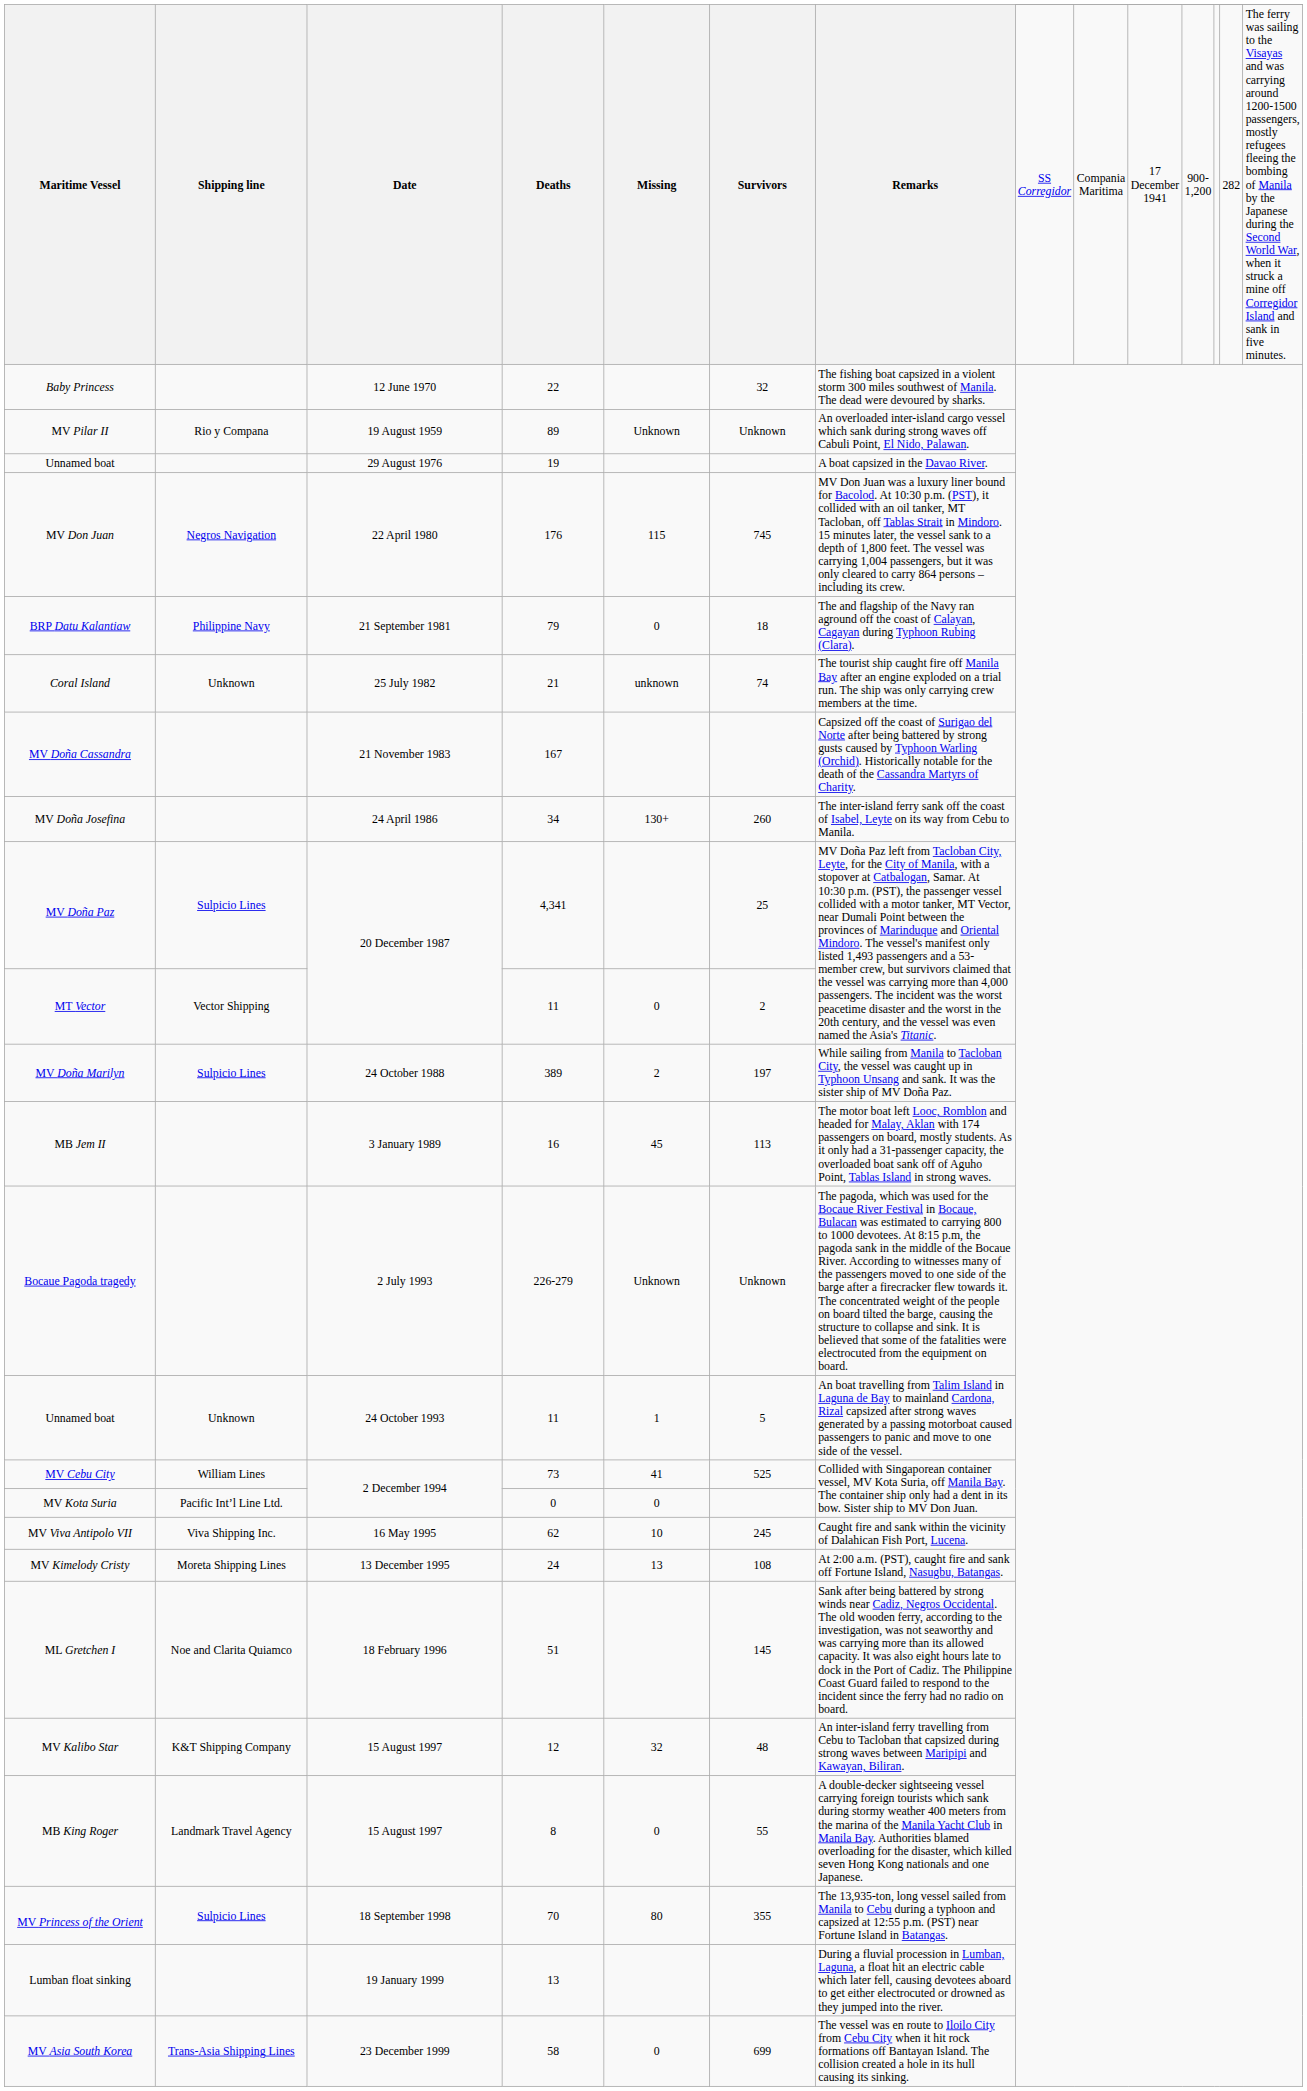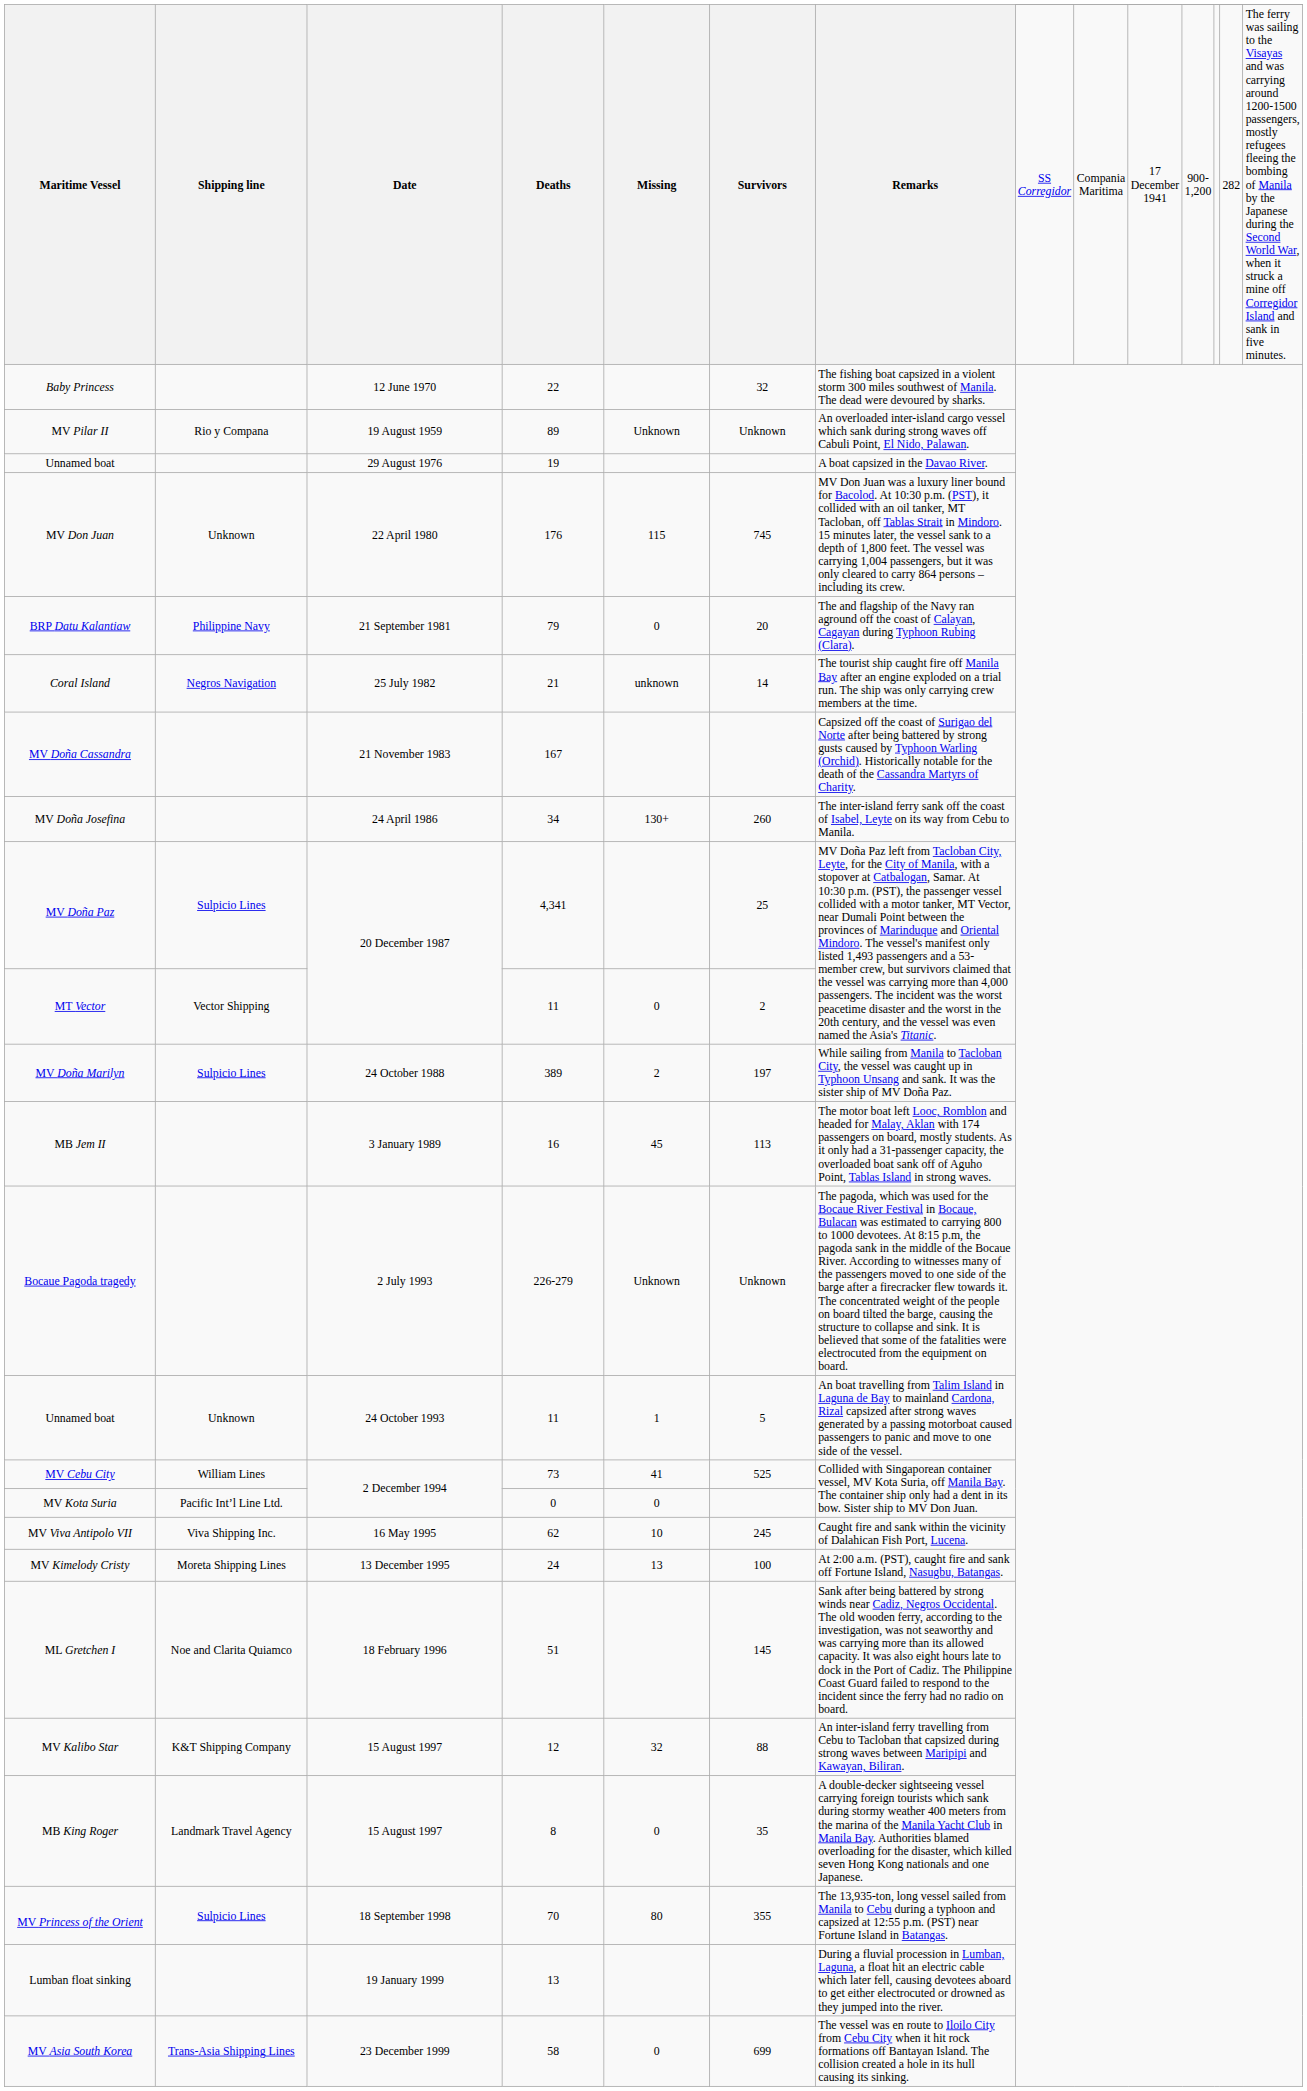MV Don Juan | Shipping line: Negros Navigation -> Unknown
BRP Datu Kalantiaw | Survivors: 18 -> 20
Coral Island | Shipping line: Unknown -> Negros Navigation
Coral Island | Survivors: 74 -> 14
MV Kimelody Cristy | Survivors: 108 -> 100
MV Kalibo Star | Survivors: 48 -> 88
MB King Roger | Survivors: 55 -> 35
